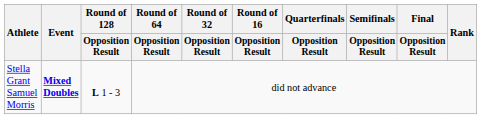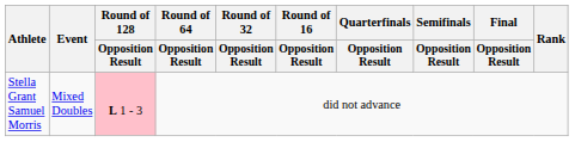Stella Grant Samuel Morris | Event: bold -> normal
Stella Grant Samuel Morris | Round of 128 / Opposition Result: no background -> pink background
